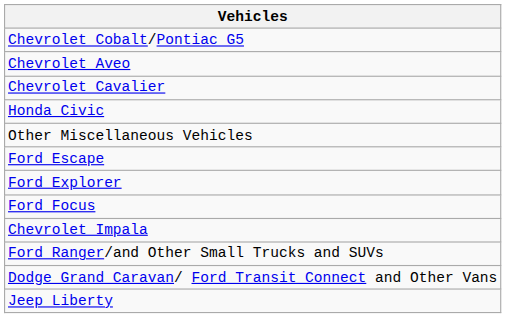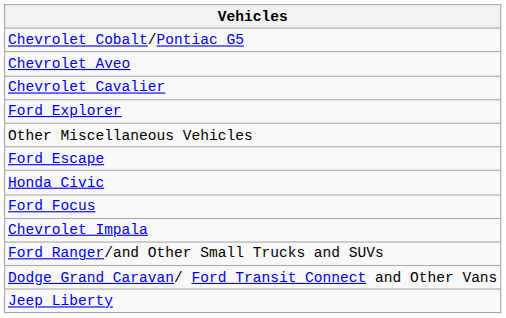row 5 | column 1: Honda Civic -> Ford Explorer
row 8 | column 1: Ford Explorer -> Honda Civic
